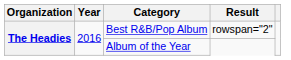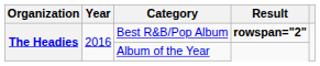Best R&B/Pop Album | Result: normal -> bold
